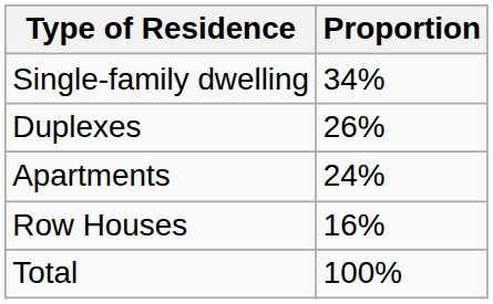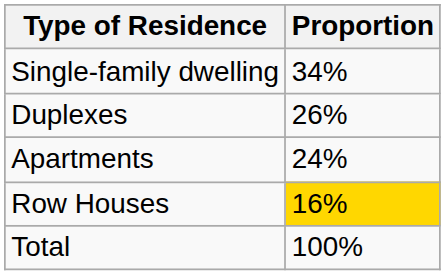Row Houses | Proportion: no background -> gold background
